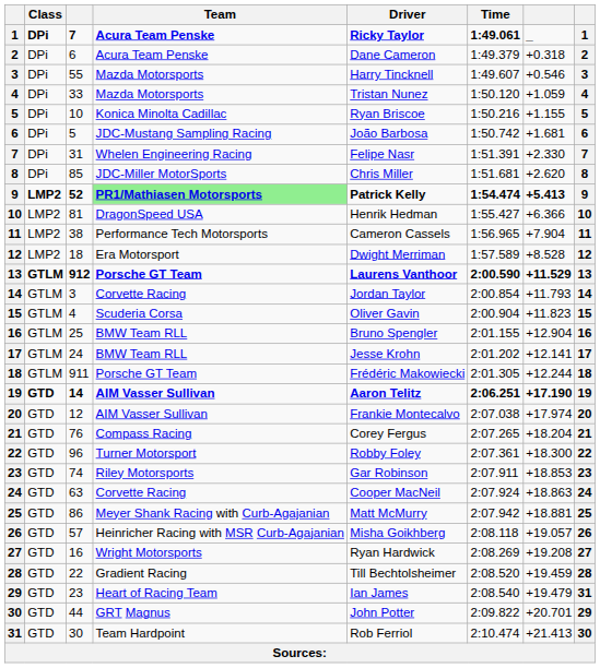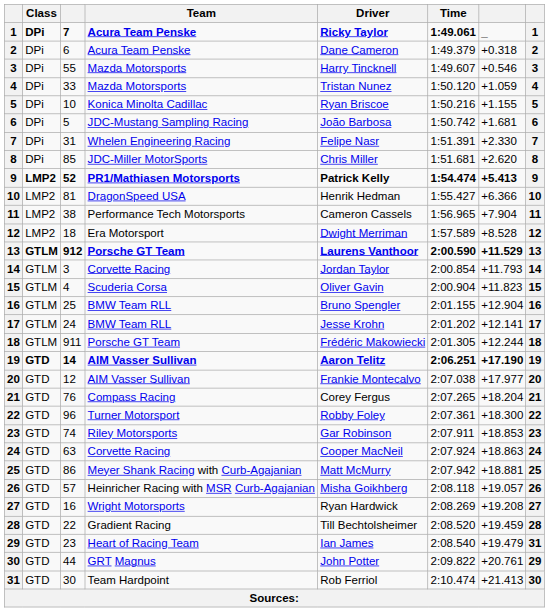row 10 | Team: lightgreen background -> no background
row 21 | column 7: +17.974 -> +17.977
row 31 | column 7: +20.701 -> +20.761
